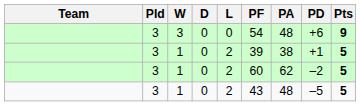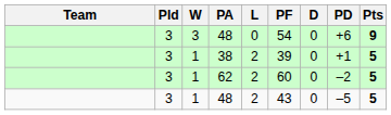columns swapped: D <-> PA
